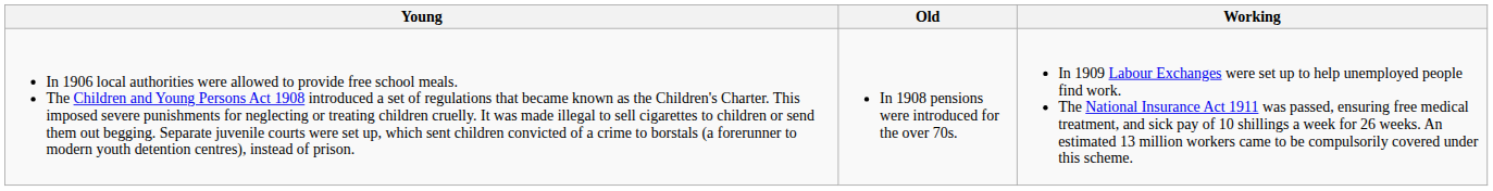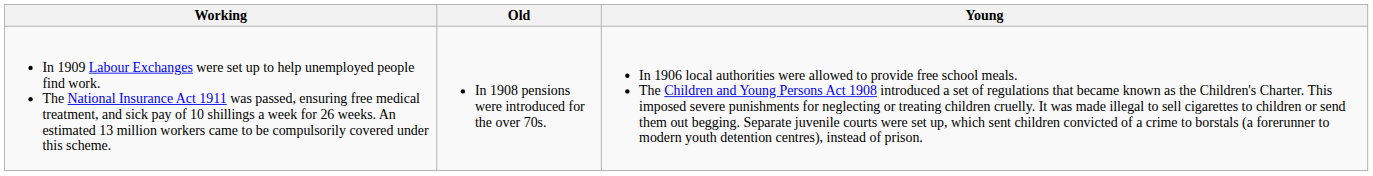columns swapped: Young <-> Working
